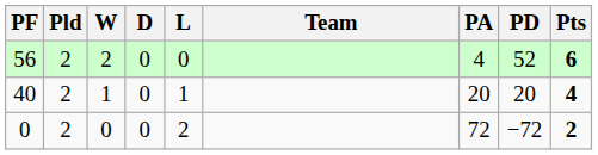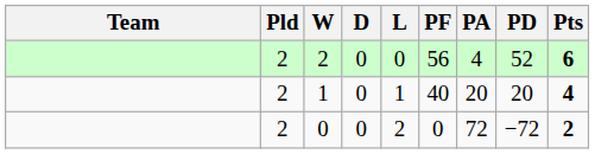columns swapped: Team <-> PF
